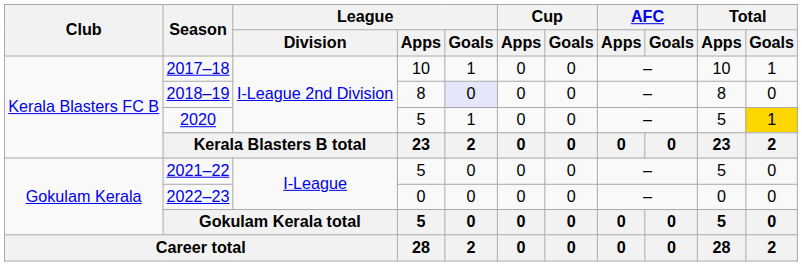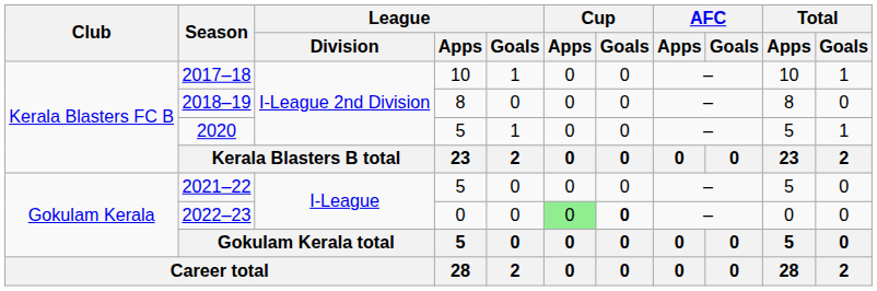2018–19 | League / Goals: lavender background -> no background
2020 | Total / Goals: gold background -> no background
2022–23 | Cup / Apps: no background -> lightgreen background
2022–23 | Cup / Goals: normal -> bold
